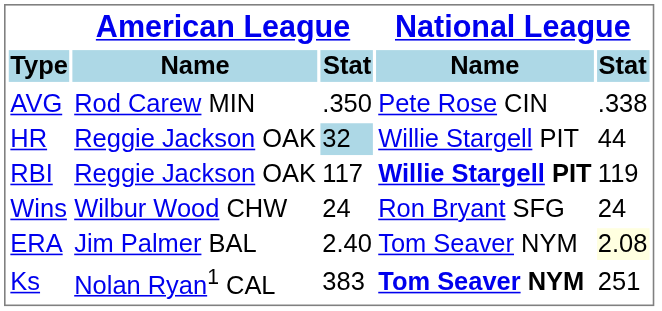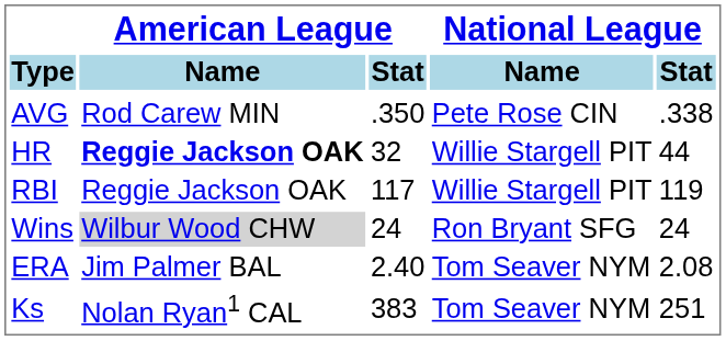HR | American League / Name: normal -> bold
HR | American League / Stat: lightblue background -> no background
RBI | National League / Name: bold -> normal
Wins | American League / Name: no background -> lightgrey background
ERA | National League / Stat: lightyellow background -> no background
Ks | National League / Name: bold -> normal
